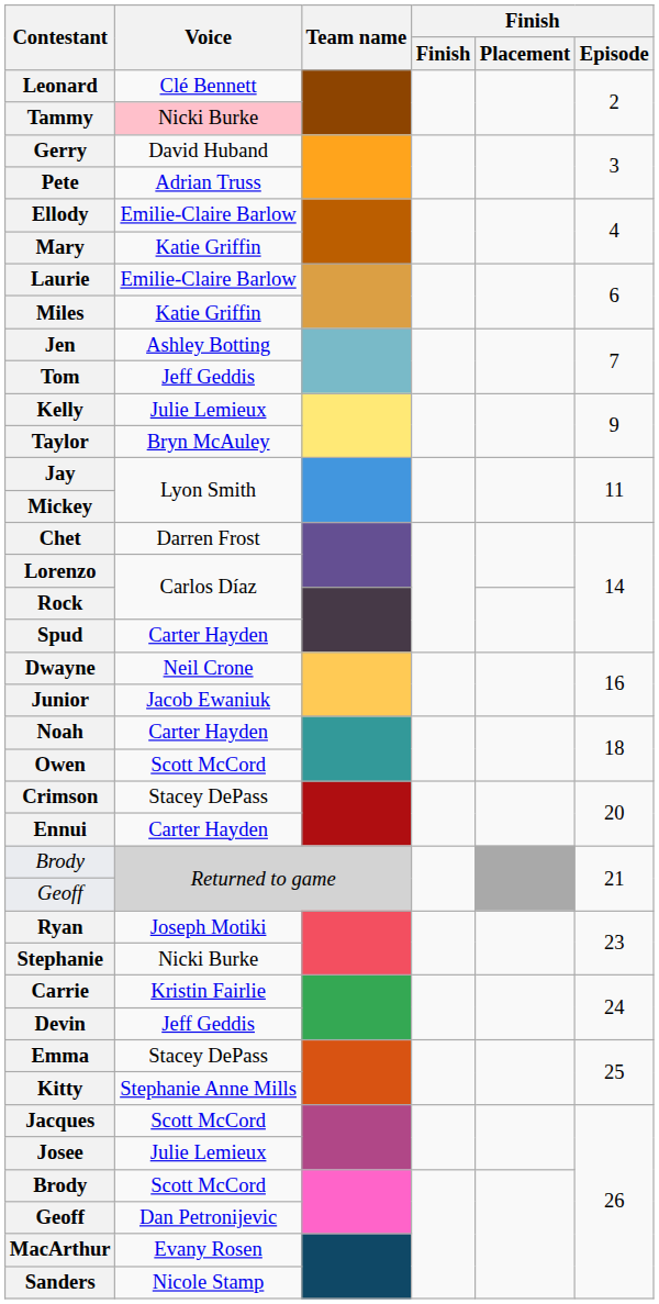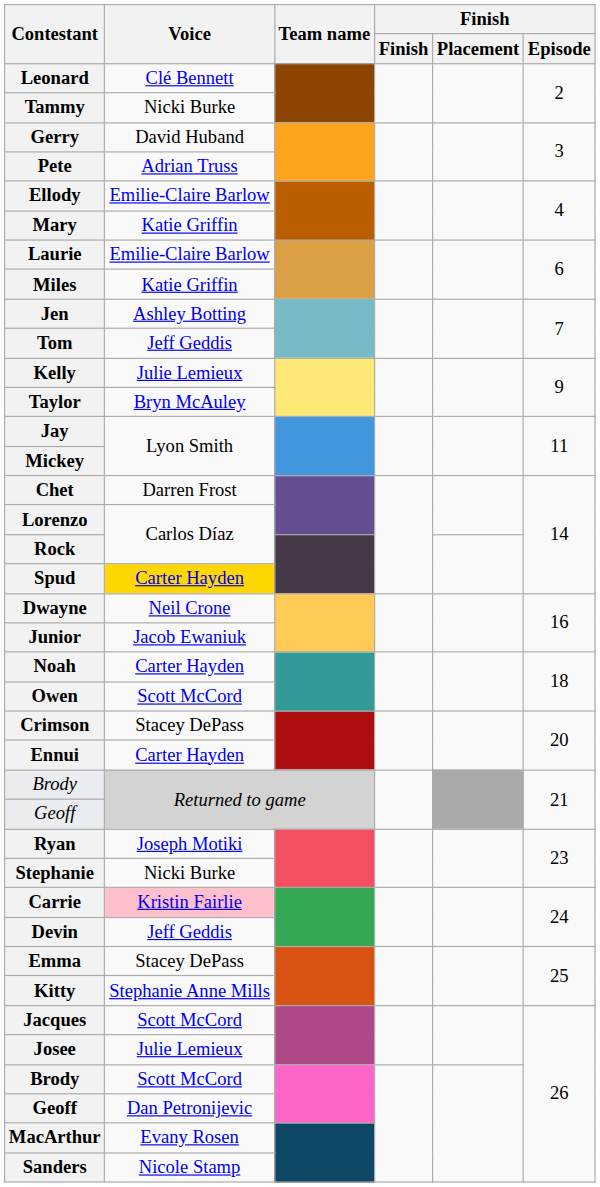Tammy | Voice: pink background -> no background
Spud | Voice: no background -> gold background
Carrie | Voice: no background -> pink background
